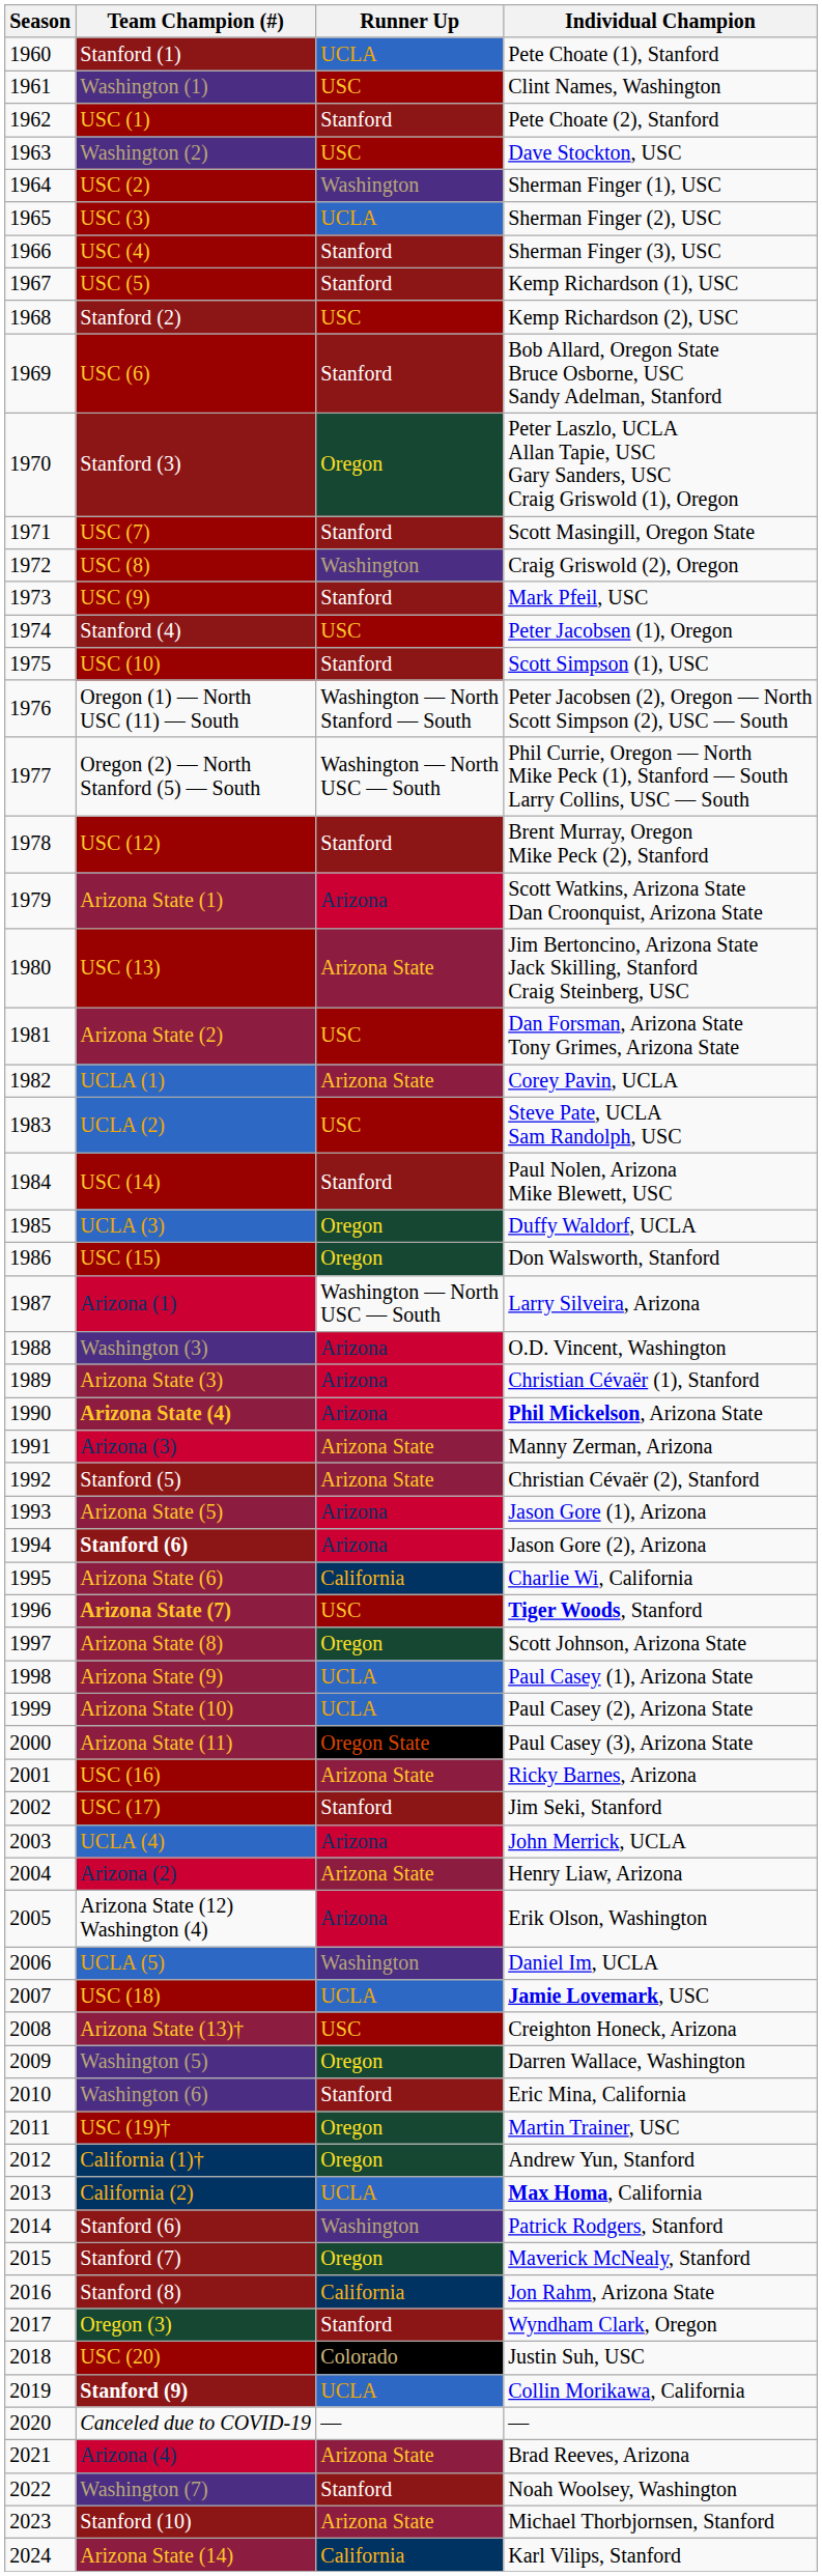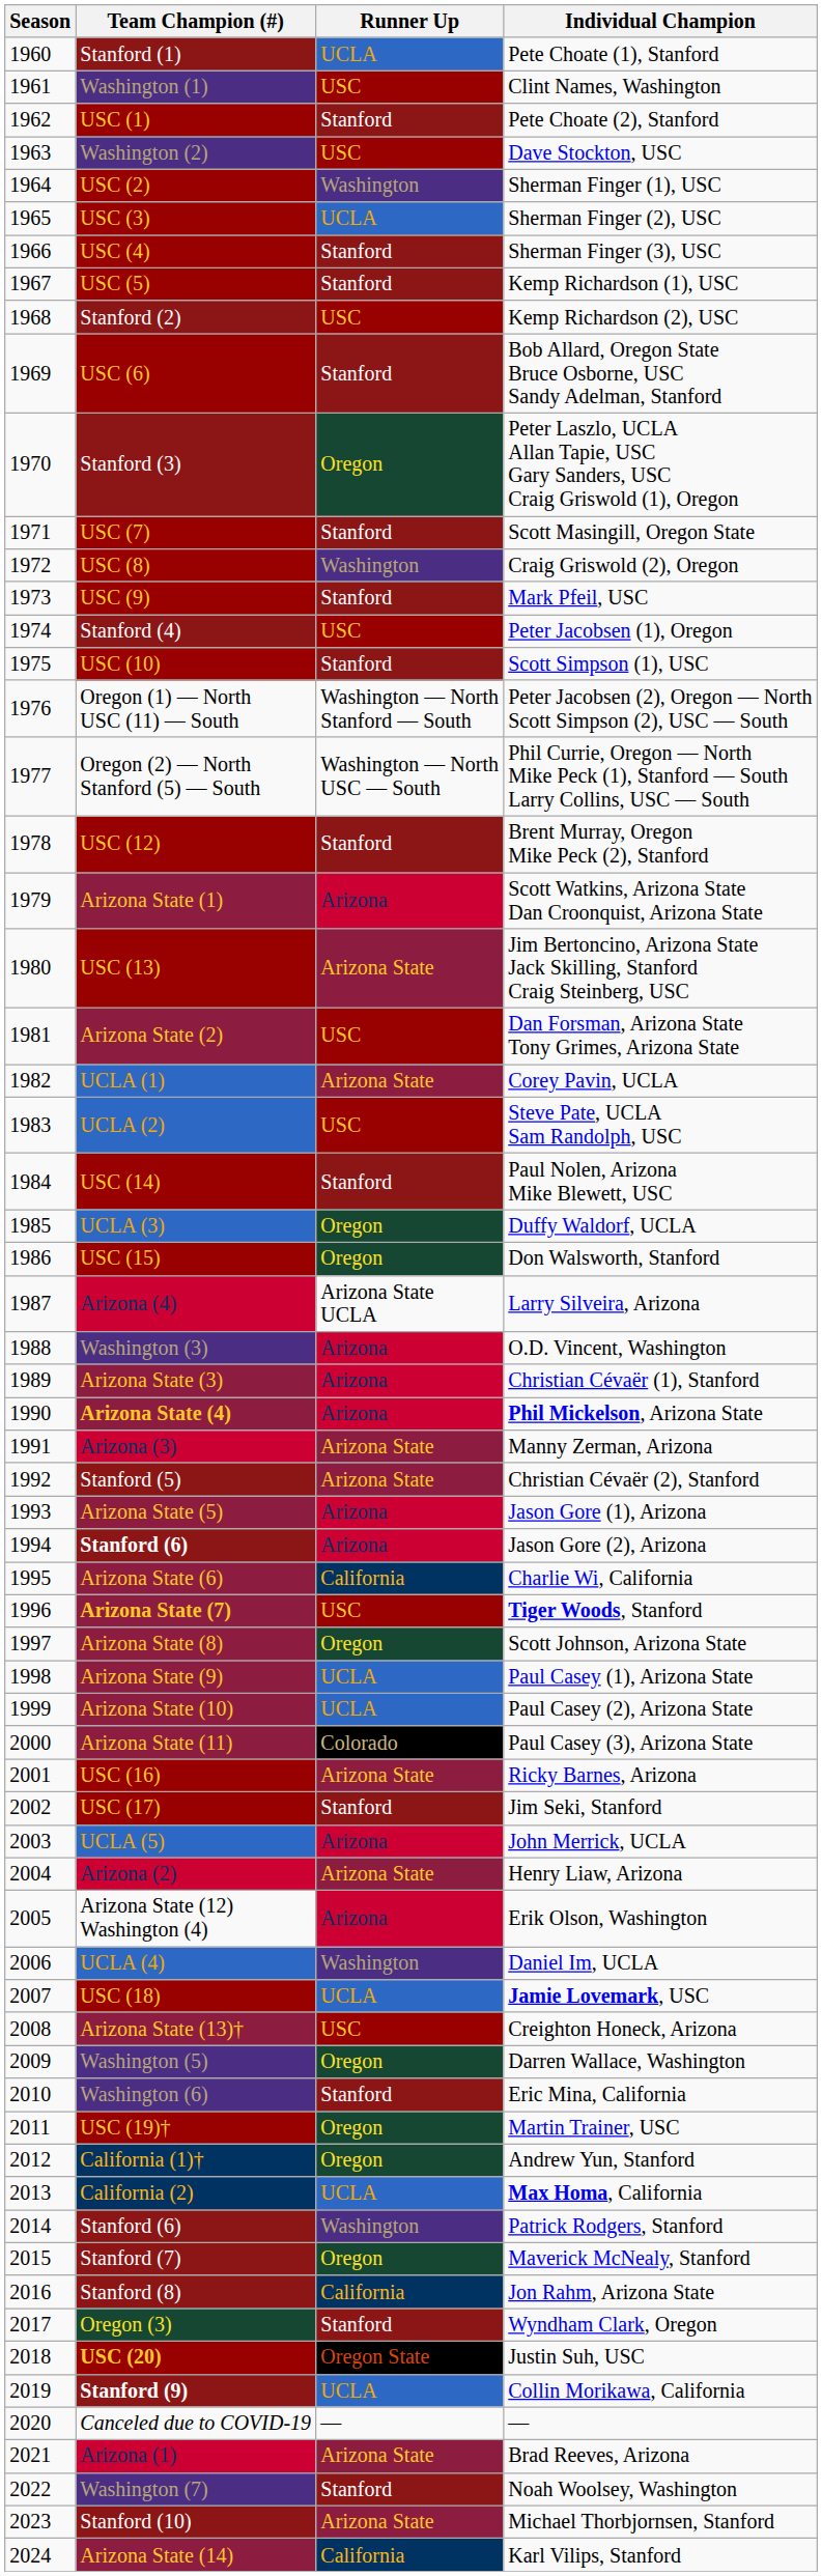Larry Silveira, Arizona | Team Champion (#): Arizona (1) -> Arizona (4)
Larry Silveira, Arizona | Runner Up: Washington ― North USC ― South -> Arizona State UCLA
Paul Casey (3), Arizona State | Runner Up: Oregon State -> Colorado
John Merrick, UCLA | Team Champion (#): UCLA (4) -> UCLA (5)
Daniel Im, UCLA | Team Champion (#): UCLA (5) -> UCLA (4)
Justin Suh, USC | Team Champion (#): normal -> bold
Justin Suh, USC | Runner Up: Colorado -> Oregon State
Brad Reeves, Arizona | Team Champion (#): Arizona (4) -> Arizona (1)
